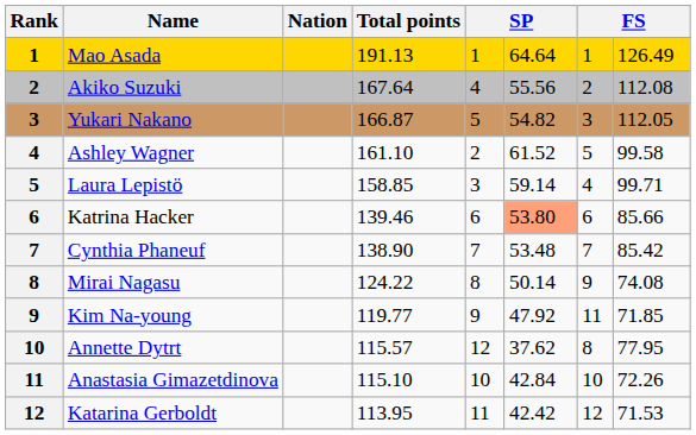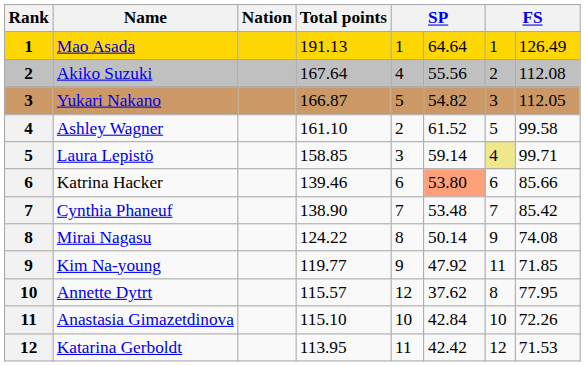Laura Lepistö | column 7: no background -> khaki background
